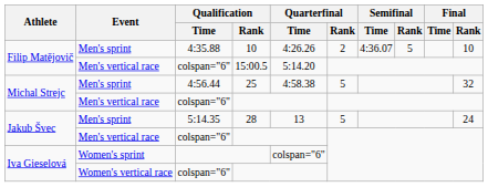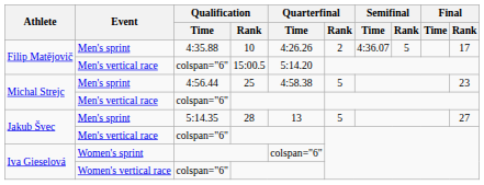4:35.88 | Final / Rank: 10 -> 17
4:56.44 | Final / Rank: 32 -> 23
5:14.35 | Final / Rank: 24 -> 27
